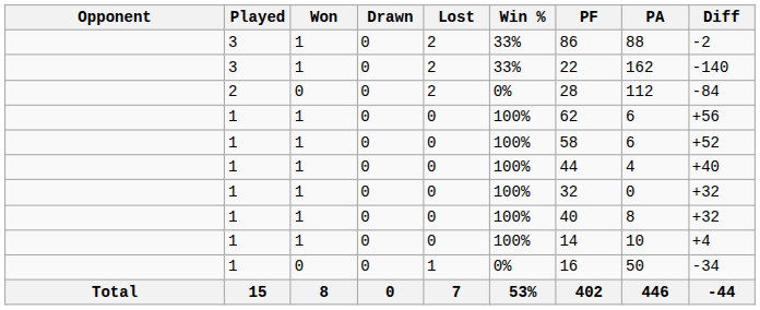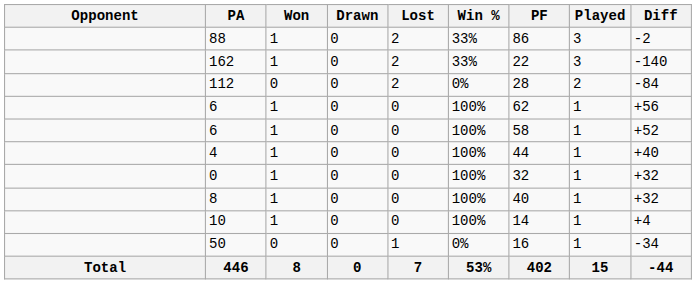columns swapped: Played <-> PA
